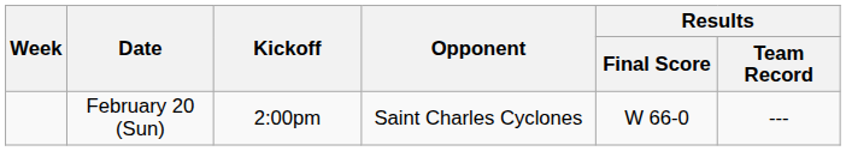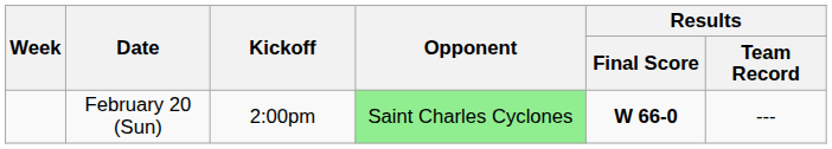February 20 (Sun) | Opponent: no background -> lightgreen background
February 20 (Sun) | Results / Final Score: normal -> bold
